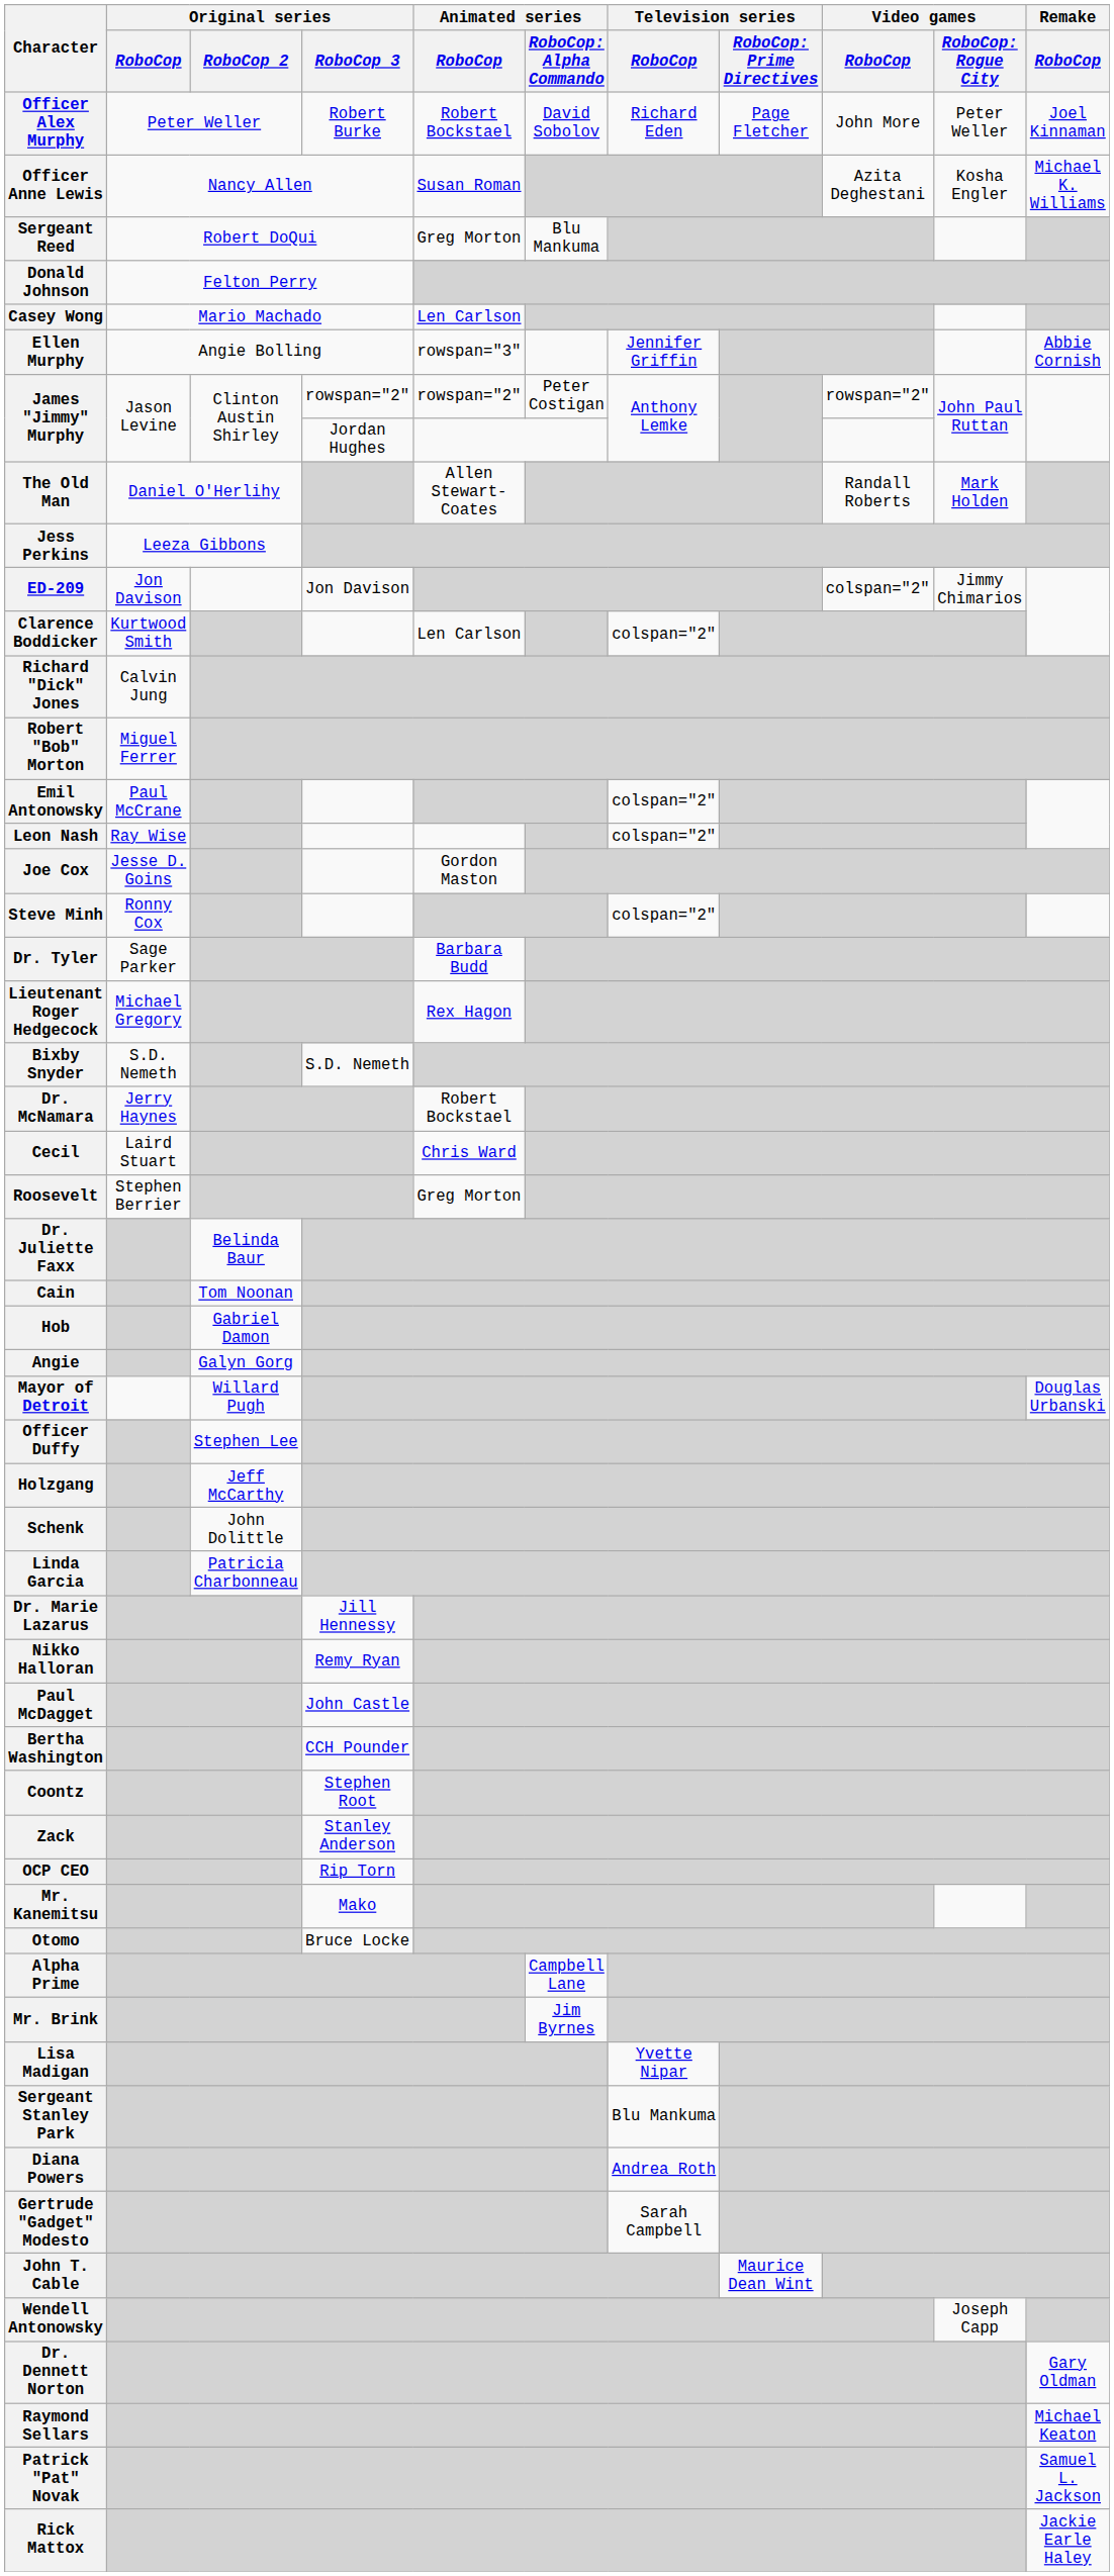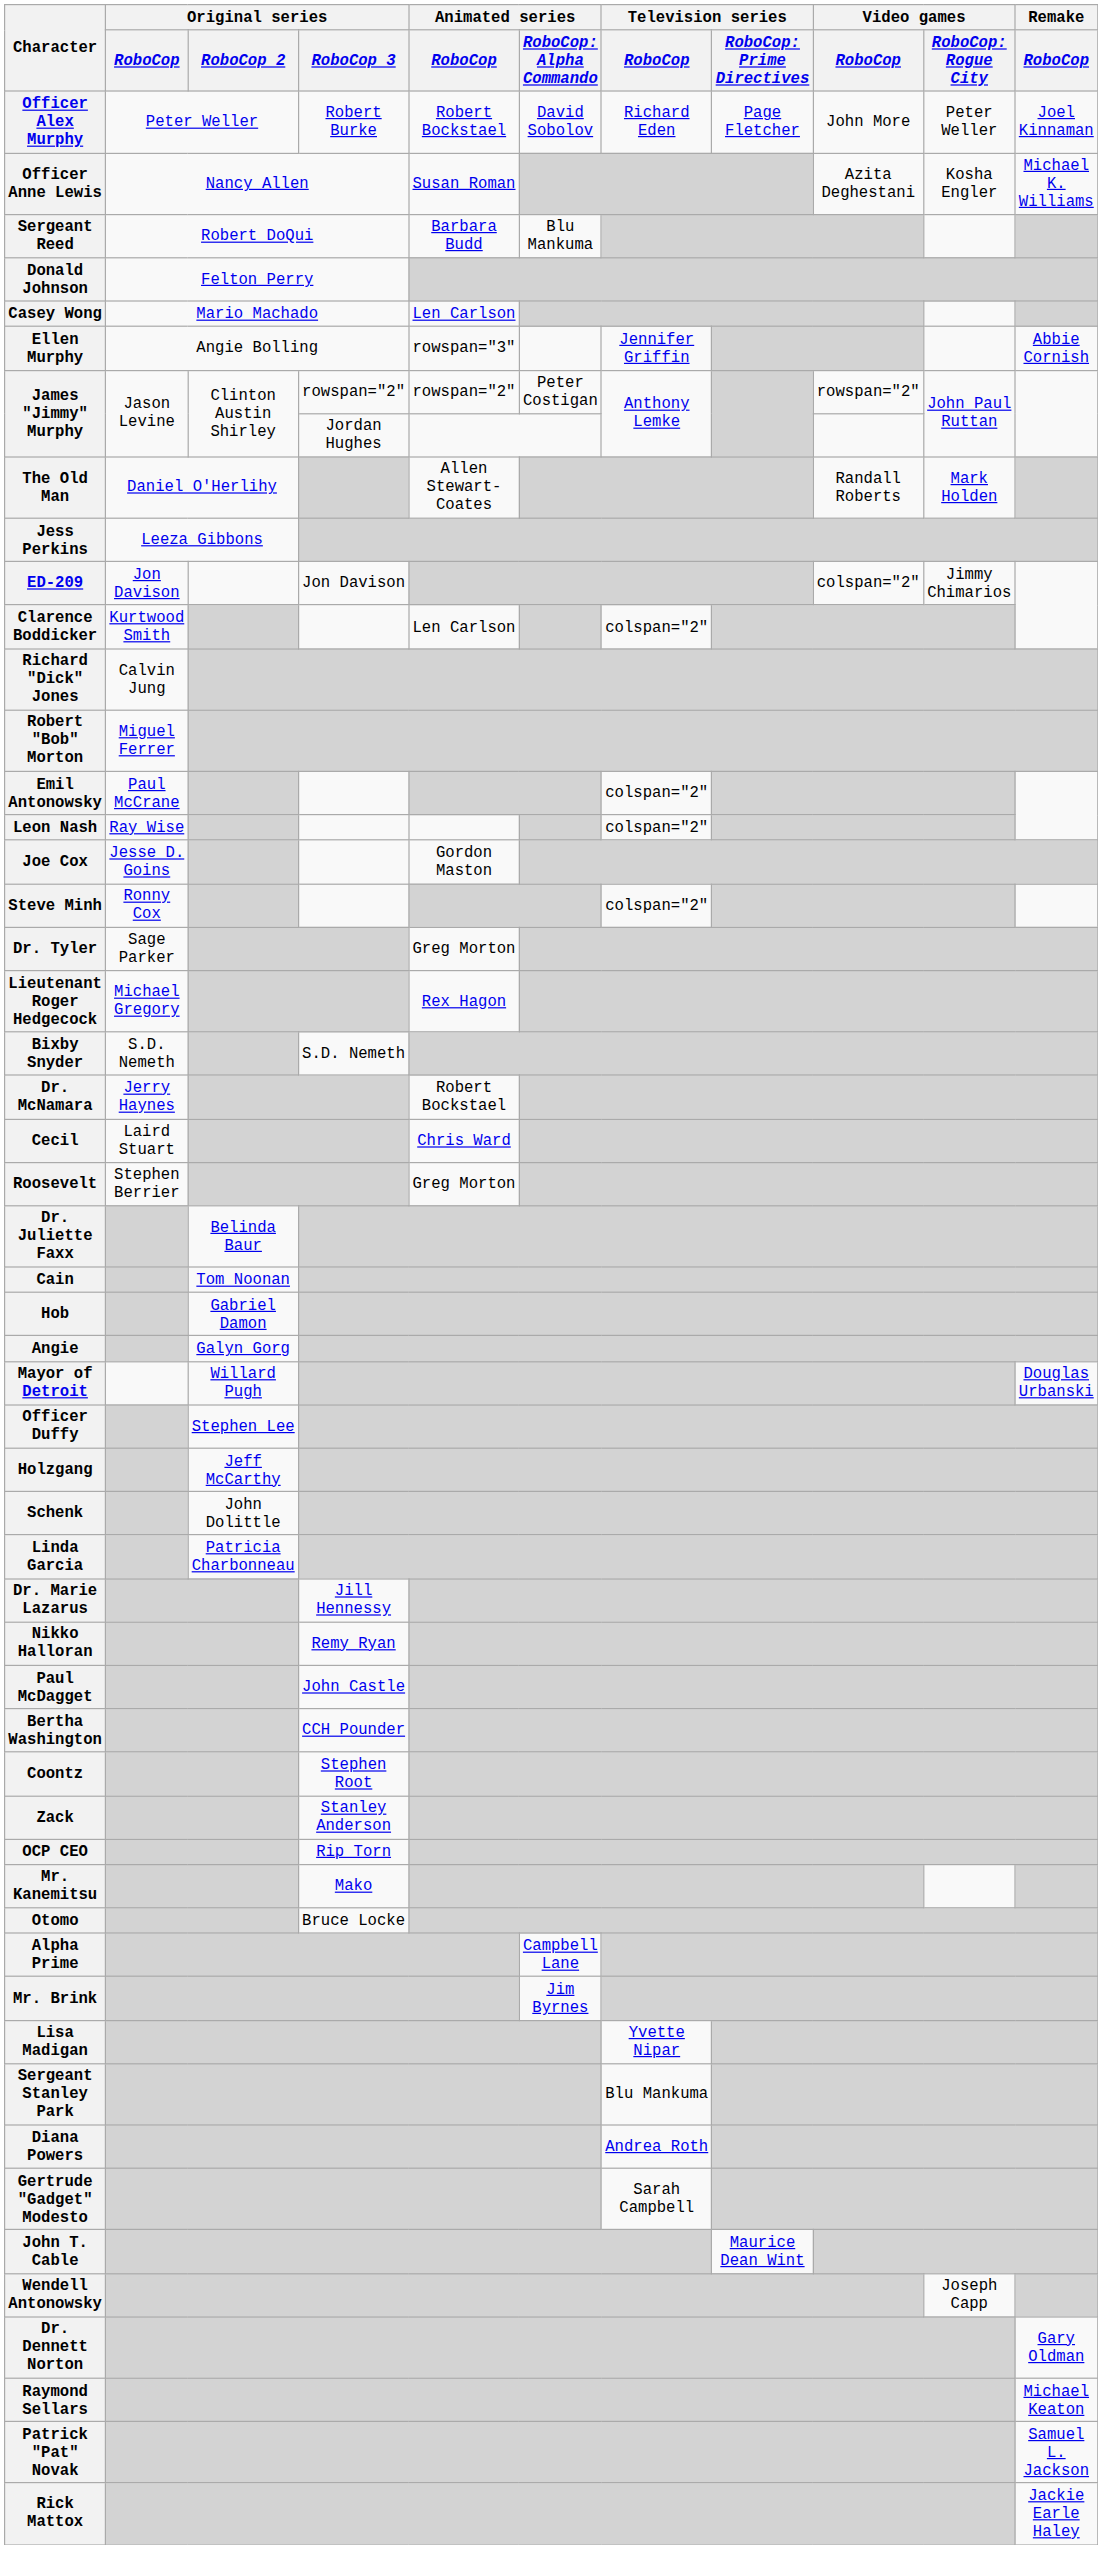Sergeant Reed | Animated series / RoboCop: Greg Morton -> Barbara Budd
Dr. Tyler | Animated series / RoboCop: Barbara Budd -> Greg Morton
